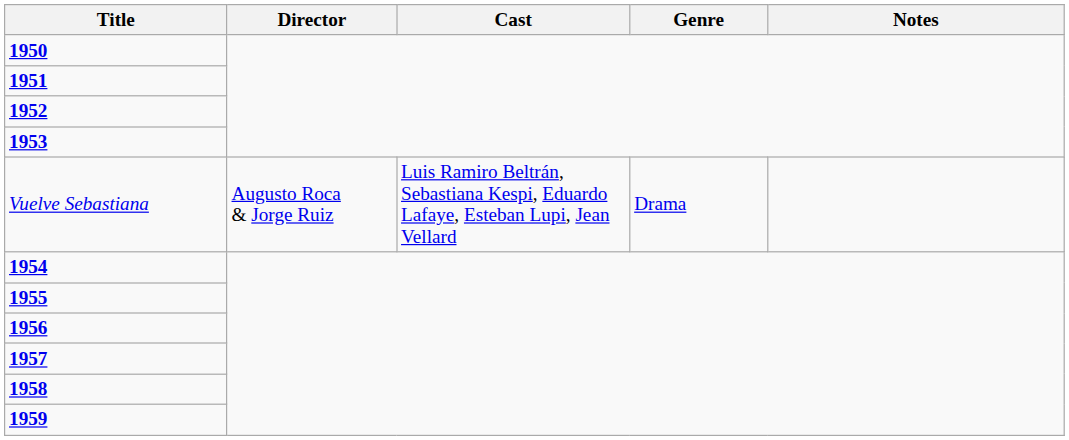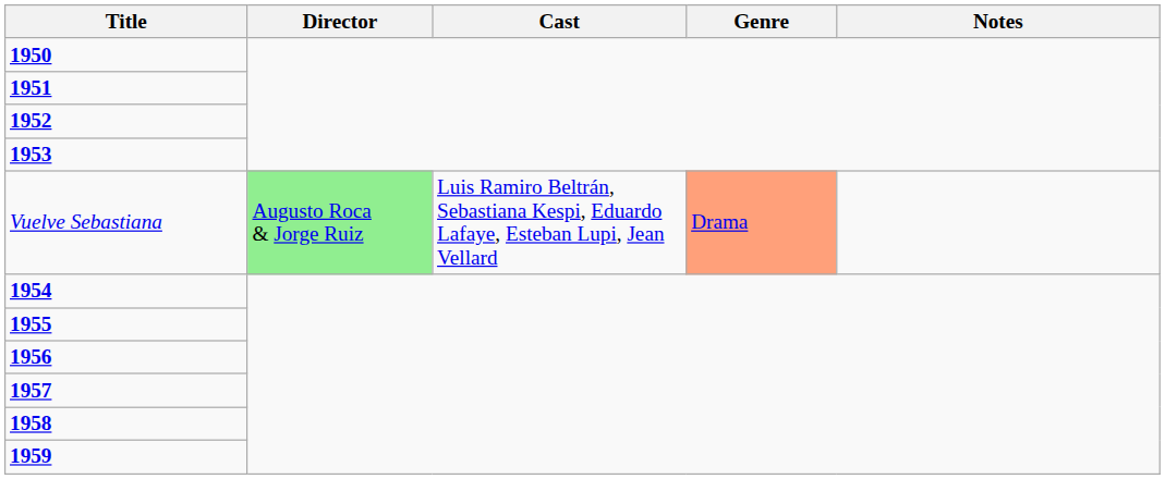Vuelve Sebastiana | Director: no background -> lightgreen background
Vuelve Sebastiana | Genre: no background -> lightsalmon background
